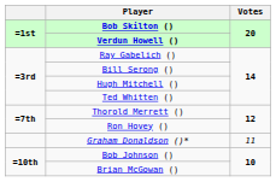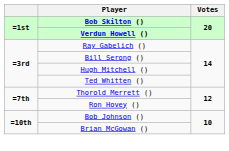- row: Graham Donaldson ()* | 11
